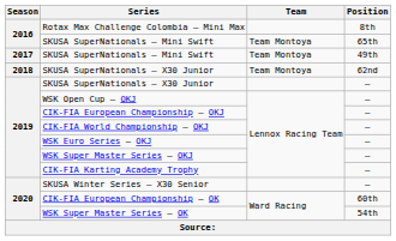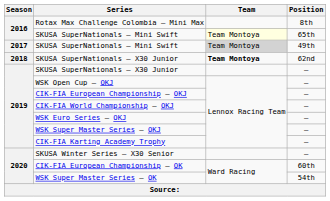SKUSA SuperNationals — Mini Swift / 65th | Team: no background -> lightyellow background
SKUSA SuperNationals — Mini Swift / 49th | Team: no background -> lightgrey background
SKUSA SuperNationals — X30 Junior / 62nd | Team: normal -> bold
